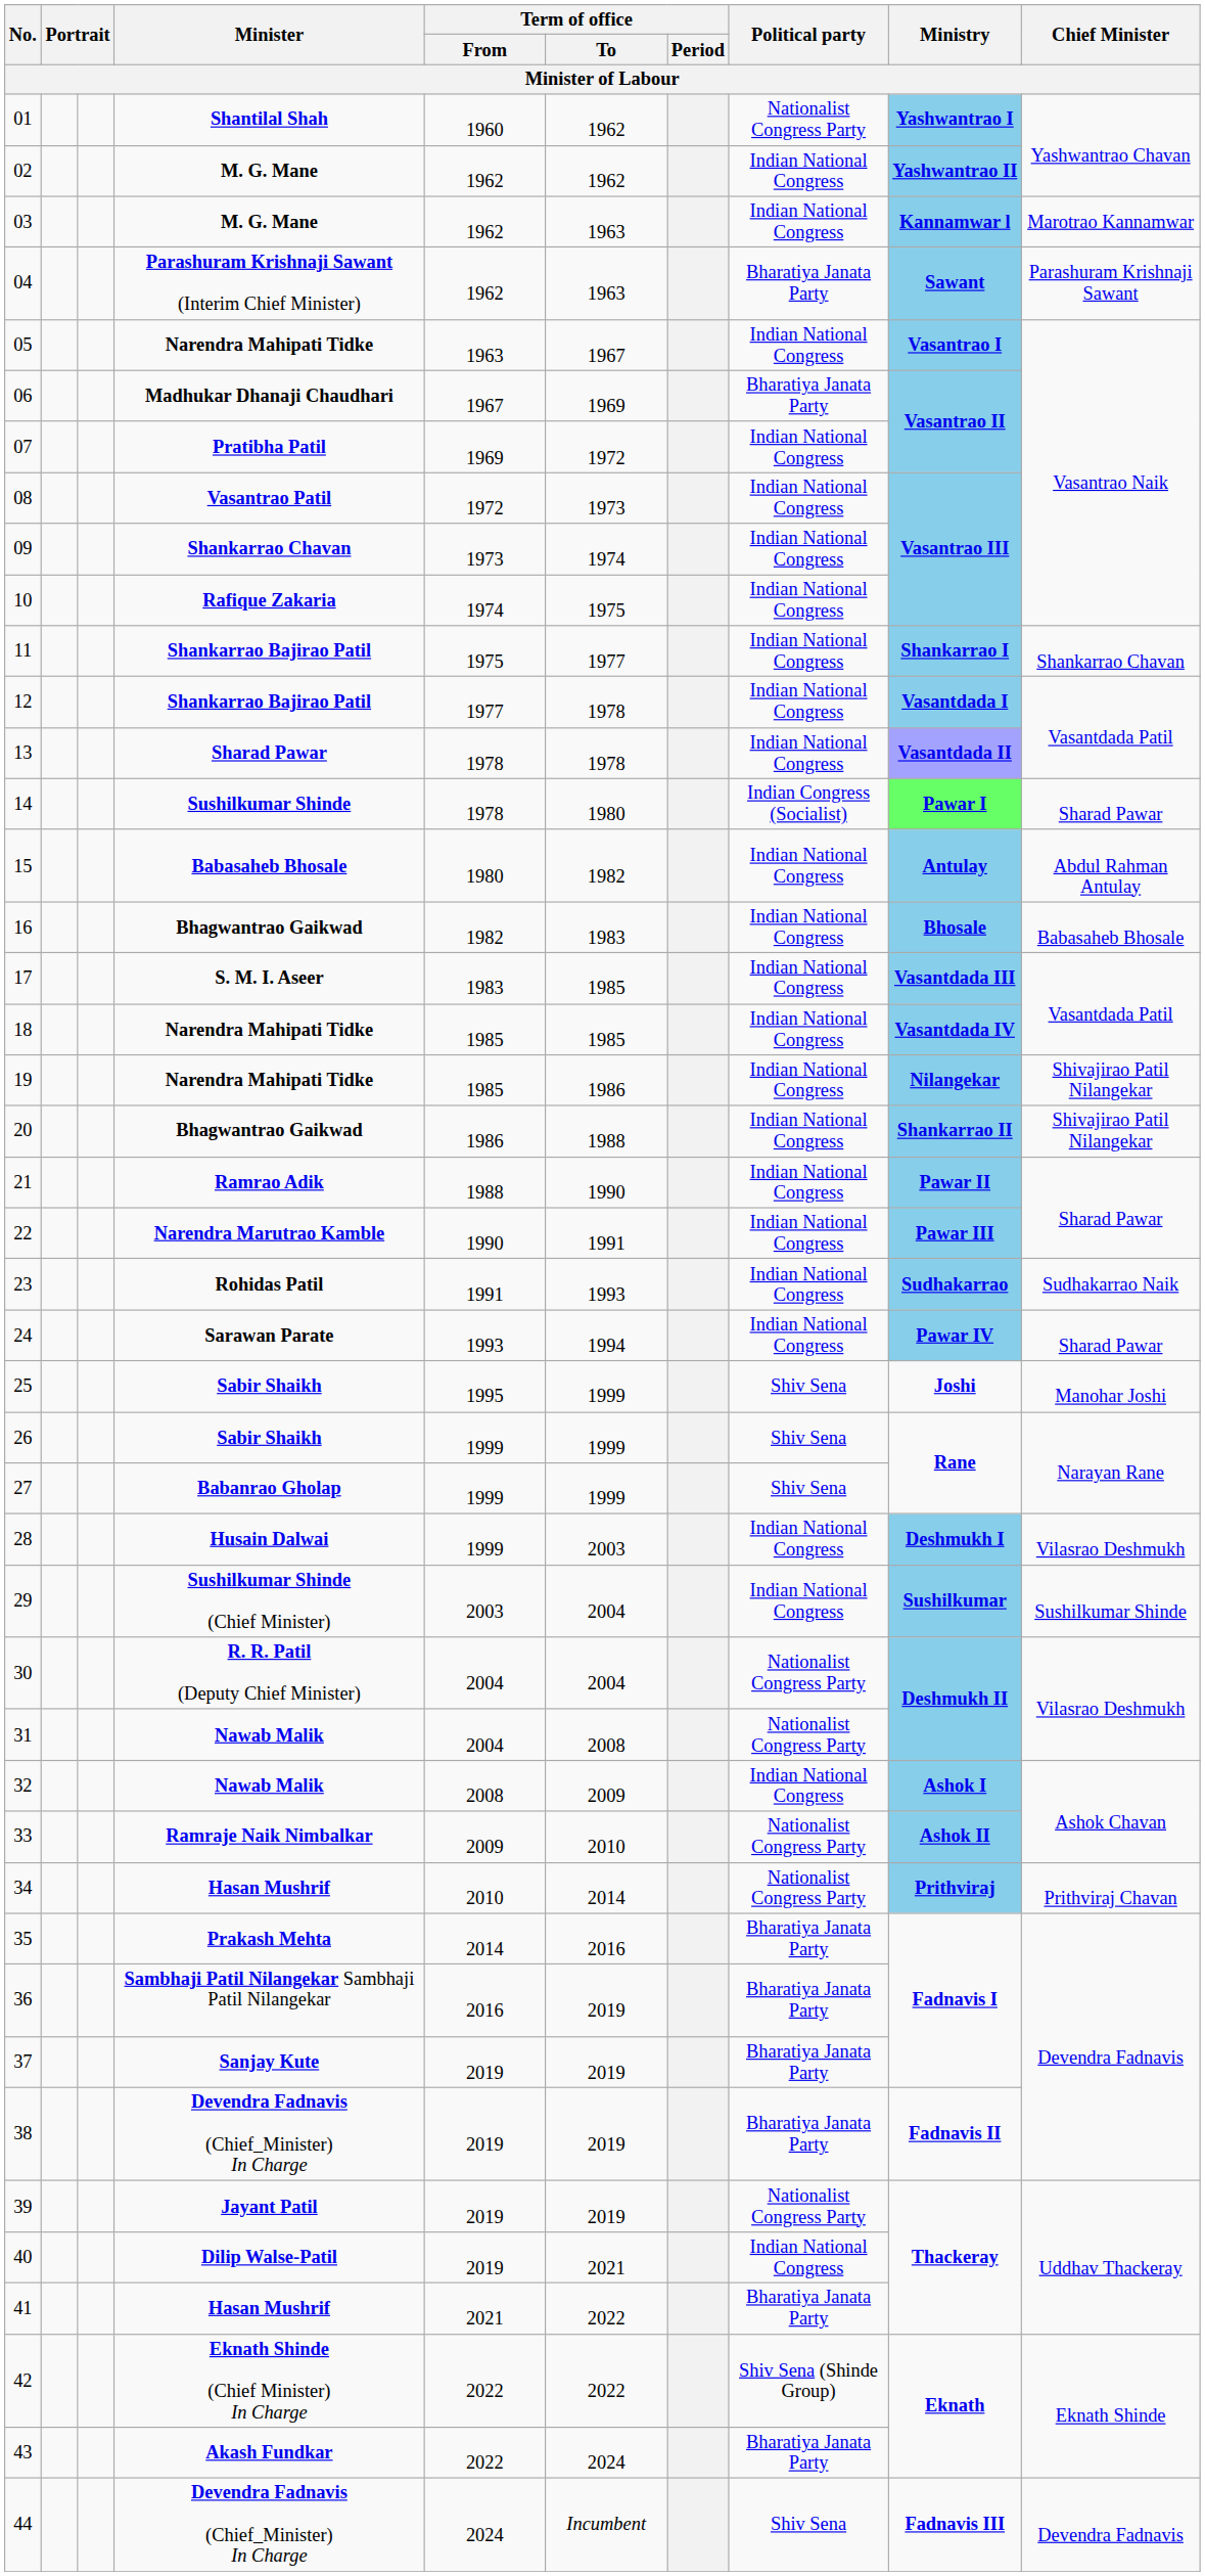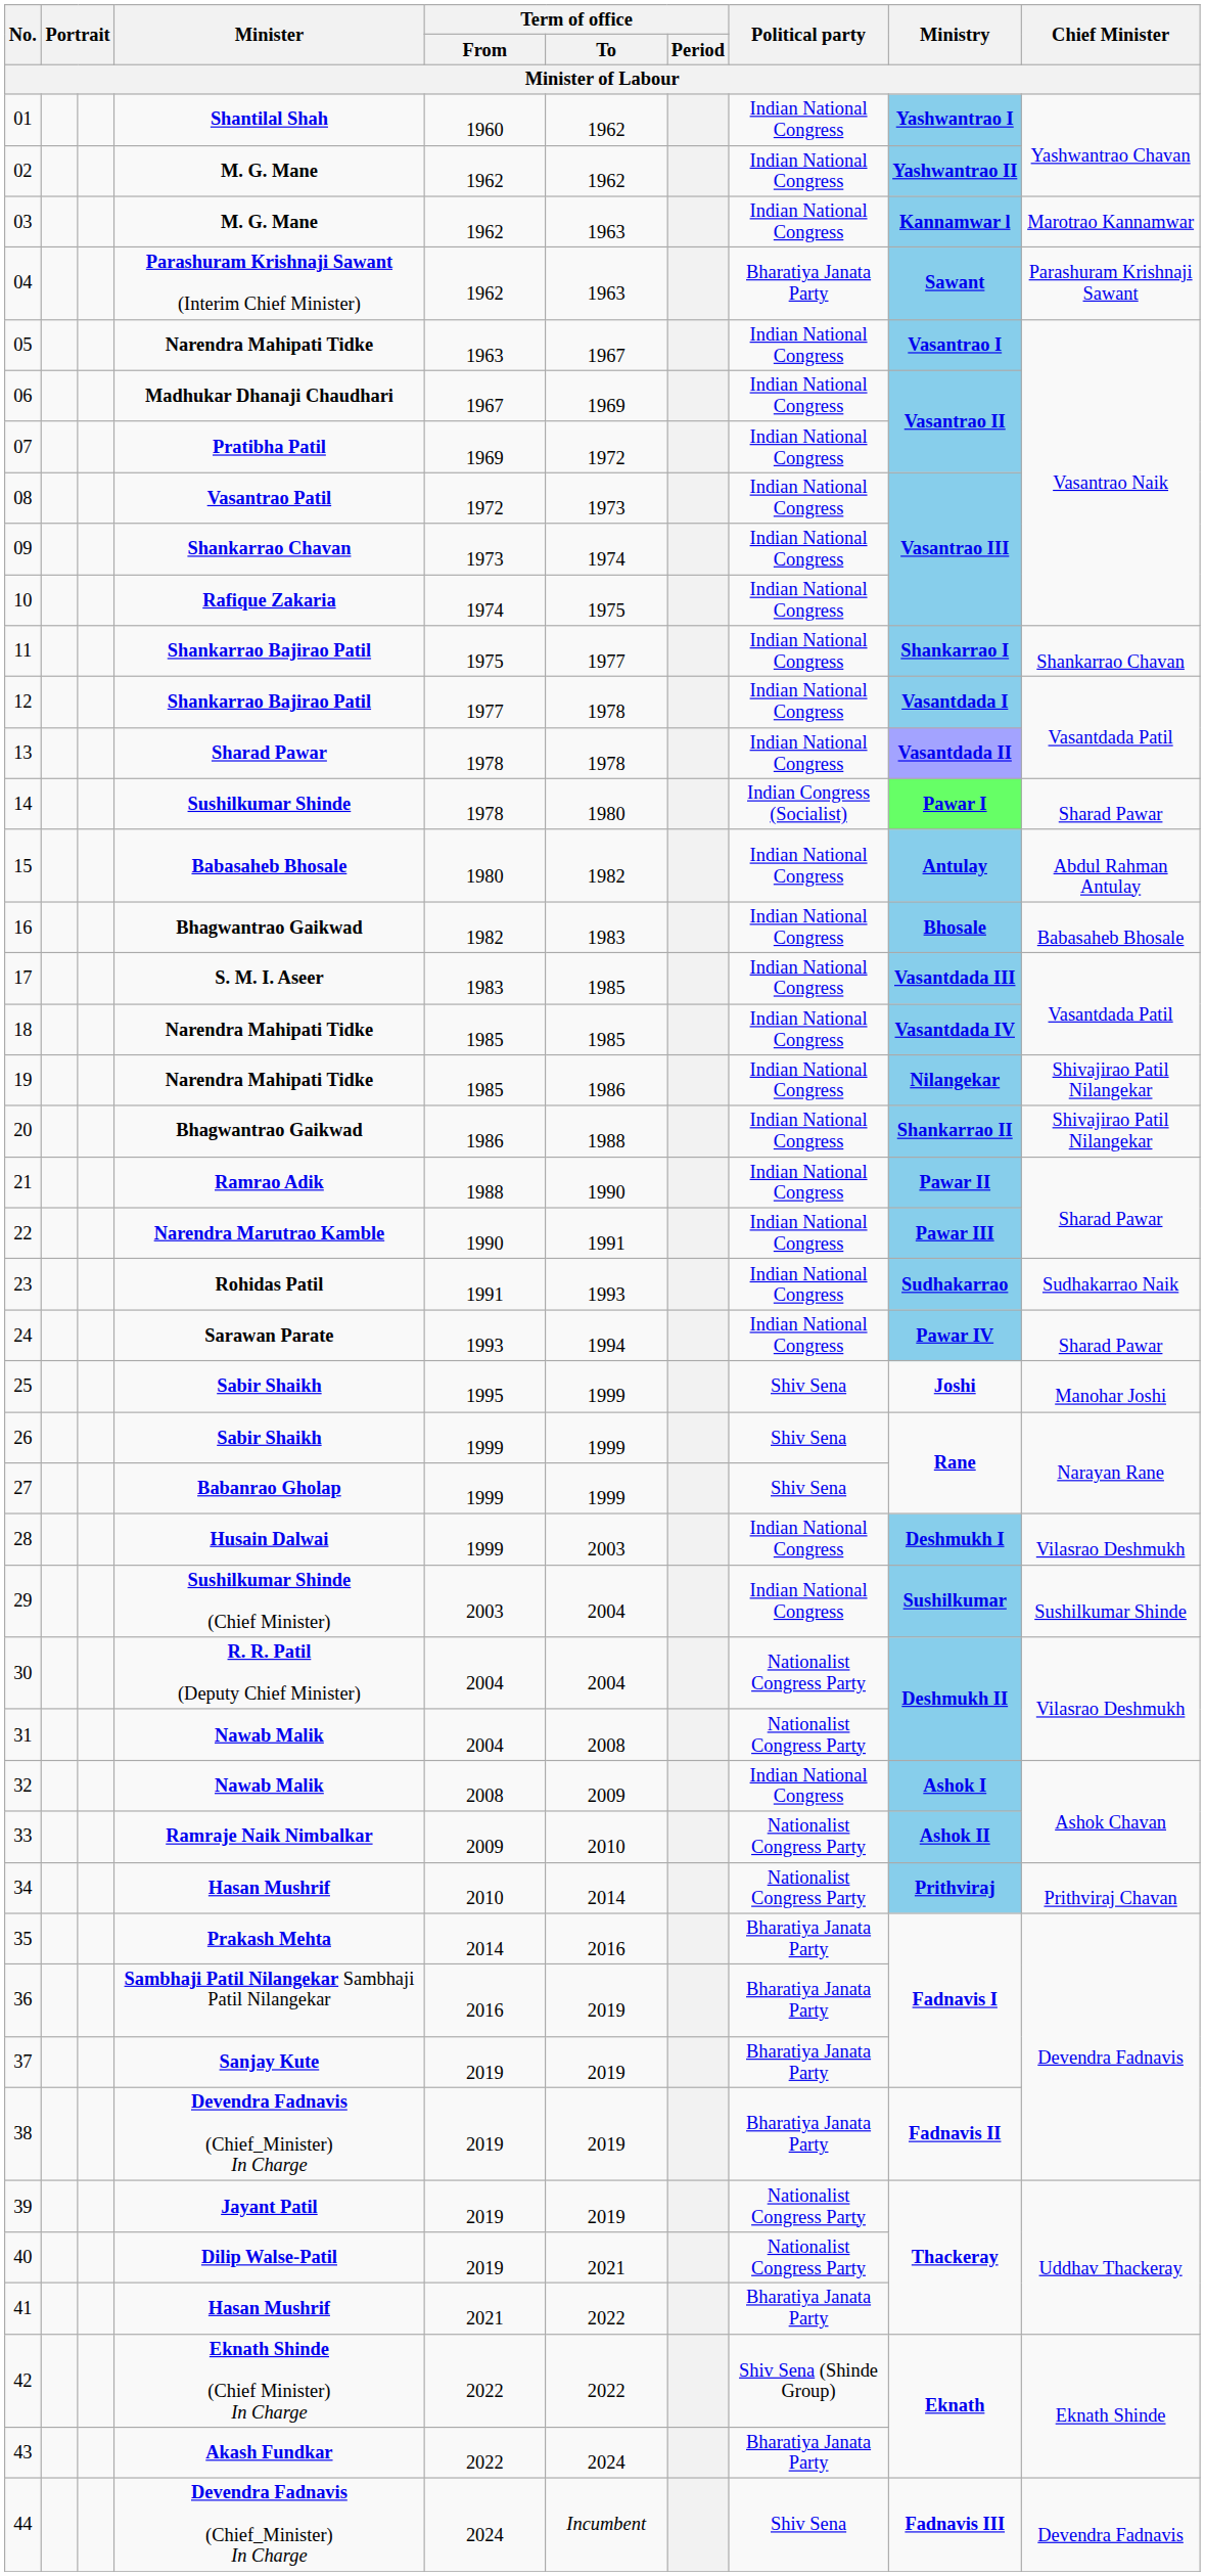01 | Political party: Nationalist Congress Party -> Indian National Congress
06 | Political party: Bharatiya Janata Party -> Indian National Congress
40 | Political party: Indian National Congress -> Nationalist Congress Party
